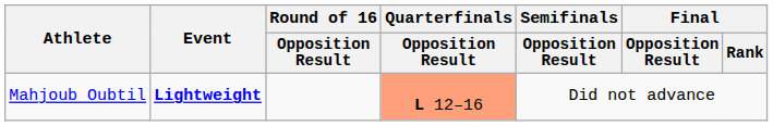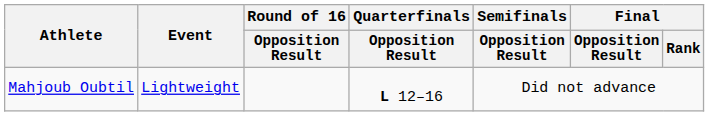Mahjoub Oubtil | Event: bold -> normal
Mahjoub Oubtil | Quarterfinals / Opposition Result: lightsalmon background -> no background
